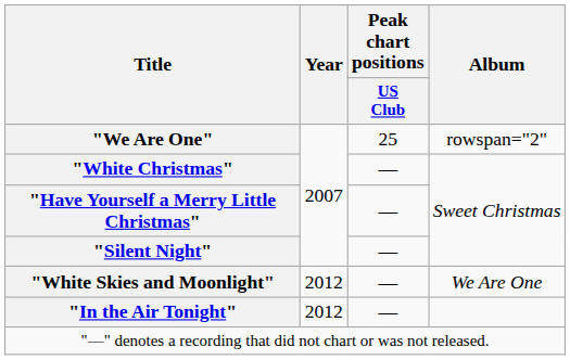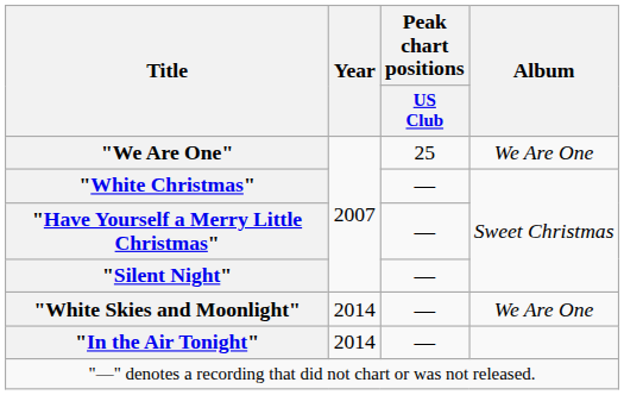"We Are One" | Album: rowspan="2" -> We Are One
"White Skies and Moonlight" | Year: 2012 -> 2014
"In the Air Tonight" | Year: 2012 -> 2014
